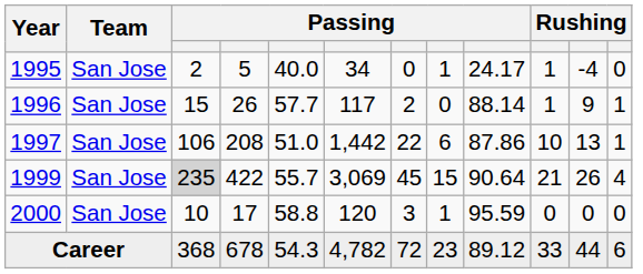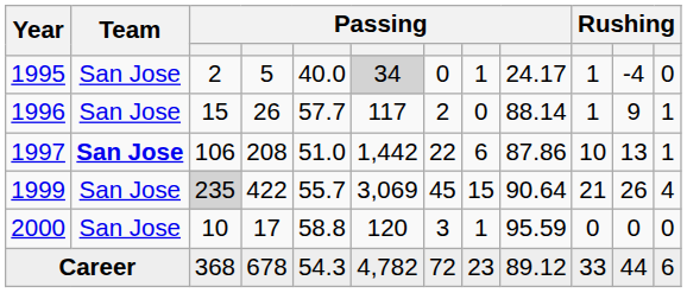1995 | column 6: no background -> lightgrey background
1997 | Team: normal -> bold
